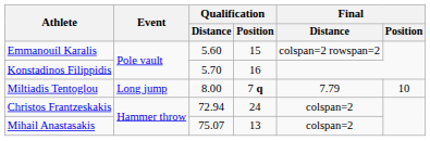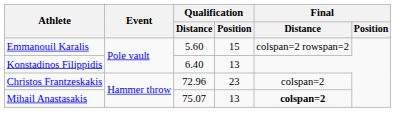Konstadinos Filippidis | Qualification / Distance: 5.70 -> 6.40
Konstadinos Filippidis | Qualification / Position: 16 -> 13
- row: Miltiadis Tentoglou | Long jump | 8.00 | 7 q | 7.79 | 10
Christos Frantzeskakis | Qualification / Distance: 72.94 -> 72.96
Christos Frantzeskakis | Qualification / Position: 24 -> 23
Mihail Anastasakis | Final / Distance: normal -> bold
